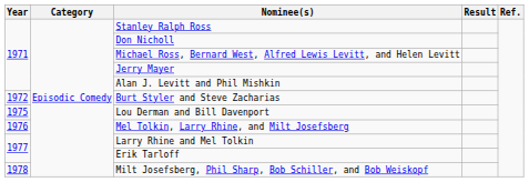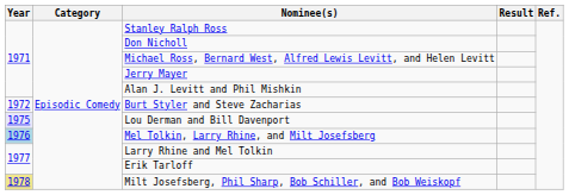Lou Derman and Bill Davenport | Year: no background -> lavender background
Mel Tolkin, Larry Rhine, and Milt Josefsberg | Year: no background -> lightblue background
Milt Josefsberg, Phil Sharp, Bob Schiller, and Bob Weiskopf | Year: no background -> khaki background
